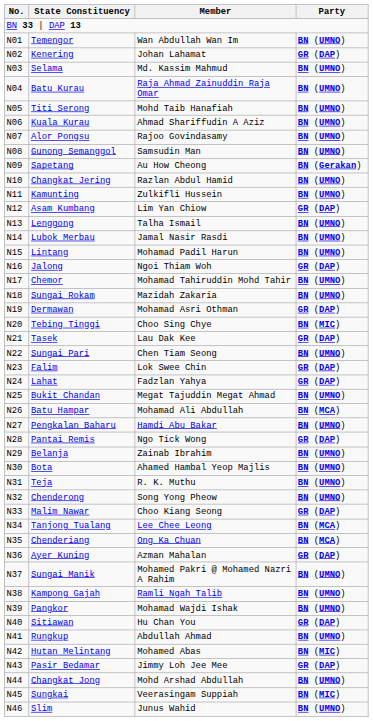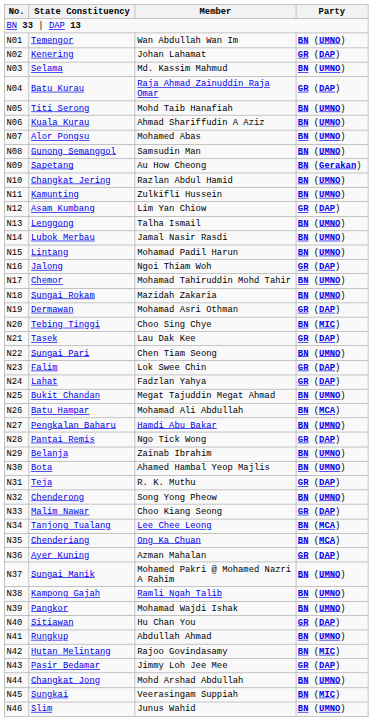Batu Kurau | Party: BN (UMNO) -> GR (DAP)
Alor Pongsu | Member: Rajoo Govindasamy -> Mohamed Abas
Teja | Party: BN (UMNO) -> GR (DAP)
Hutan Melintang | Member: Mohamed Abas -> Rajoo Govindasamy
